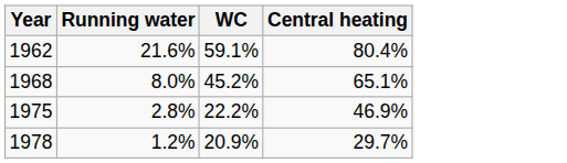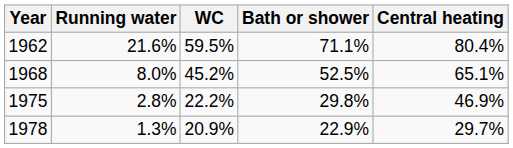+ column: Bath or shower | 71.1% | 52.5% | 29.8% | 22.9%
1962 | WC: 59.1% -> 59.5%
1978 | Running water: 1.2% -> 1.3%
